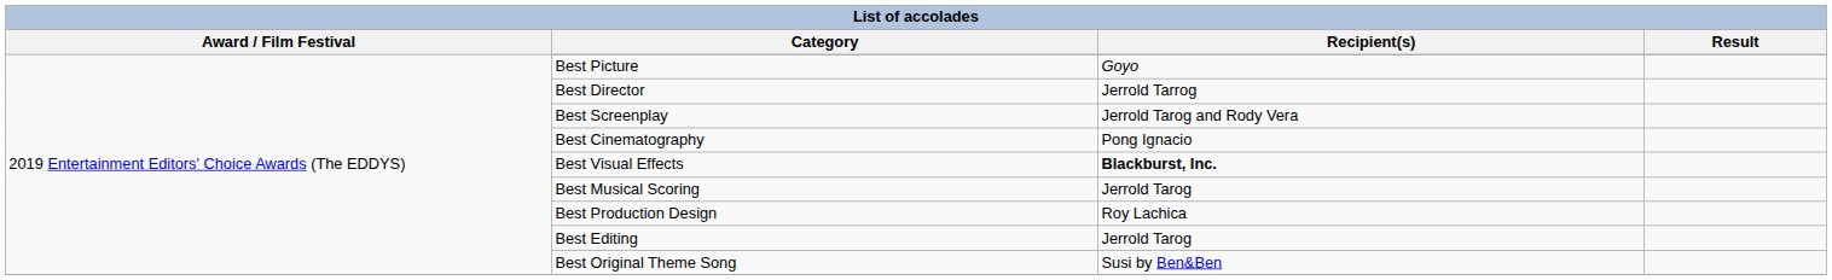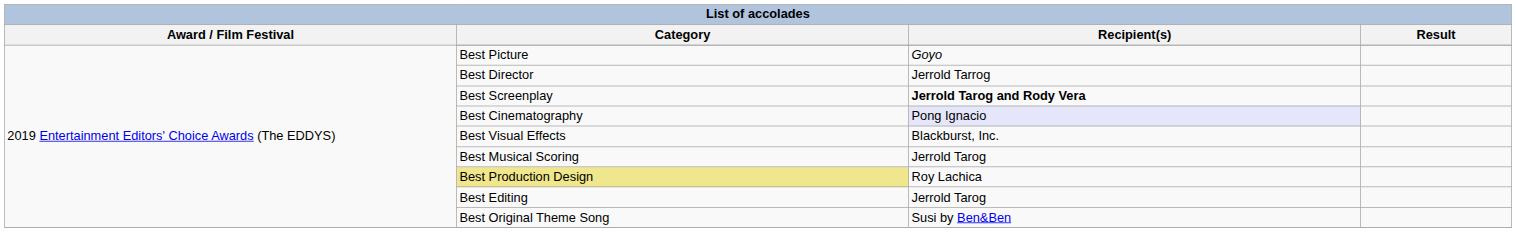Best Screenplay | Recipient(s): normal -> bold
Best Cinematography | Recipient(s): no background -> lavender background
Best Visual Effects | Recipient(s): bold -> normal
Best Production Design | Category: no background -> khaki background
